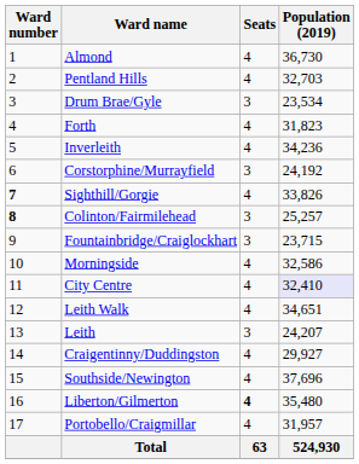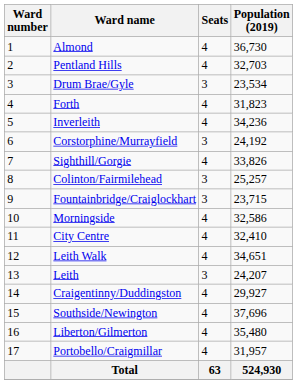Sighthill/Gorgie | Ward number: bold -> normal
Colinton/Fairmilehead | Ward number: bold -> normal
City Centre | Population (2019): lavender background -> no background
Liberton/Gilmerton | Seats: bold -> normal
